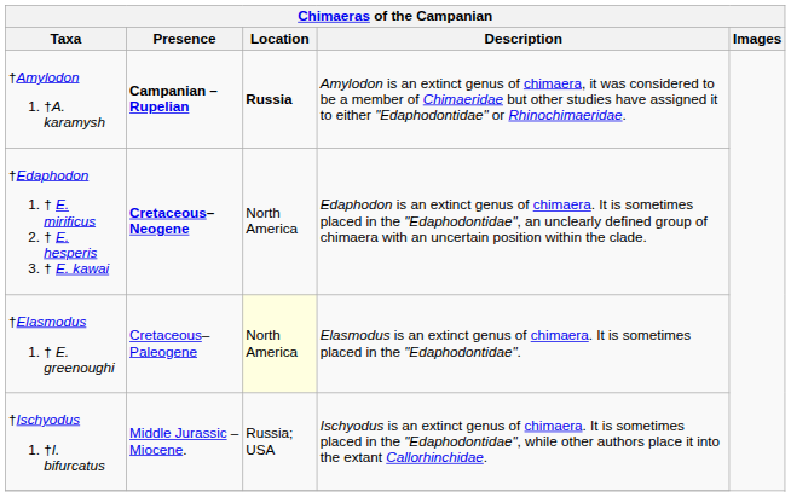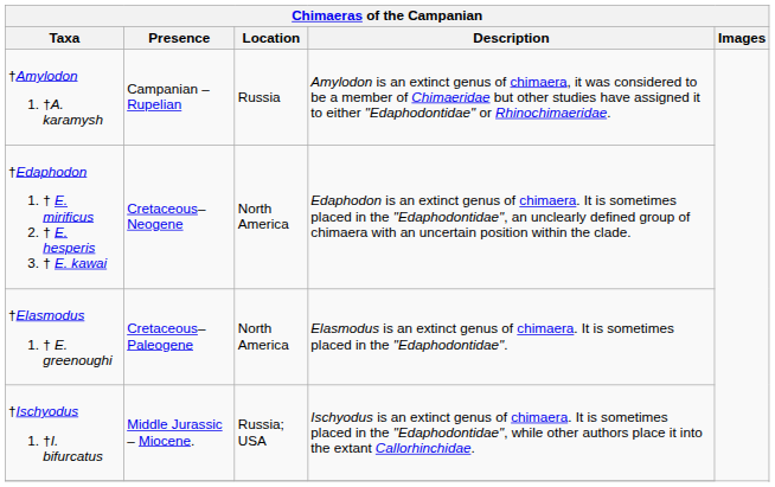†Amylodon †A. karamysh | Presence: bold -> normal
†Amylodon †A. karamysh | Location: bold -> normal
†Edaphodon † E. mirificus † E. hesperis † E. kawai | Presence: bold -> normal
†Elasmodus † E. greenoughi | Location: lightyellow background -> no background
